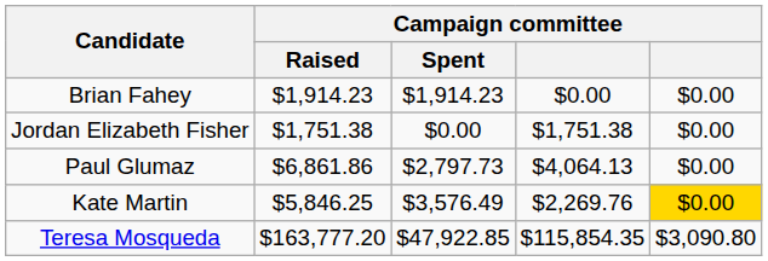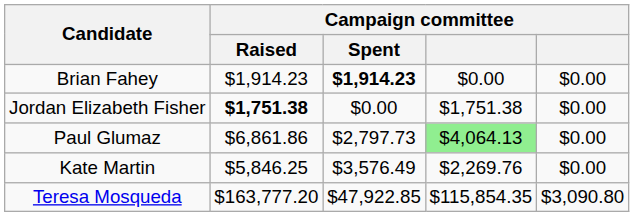Brian Fahey | Campaign committee / Spent: normal -> bold
Jordan Elizabeth Fisher | Campaign committee / Raised: normal -> bold
Paul Glumaz | column 4: no background -> lightgreen background
Kate Martin | column 5: gold background -> no background
